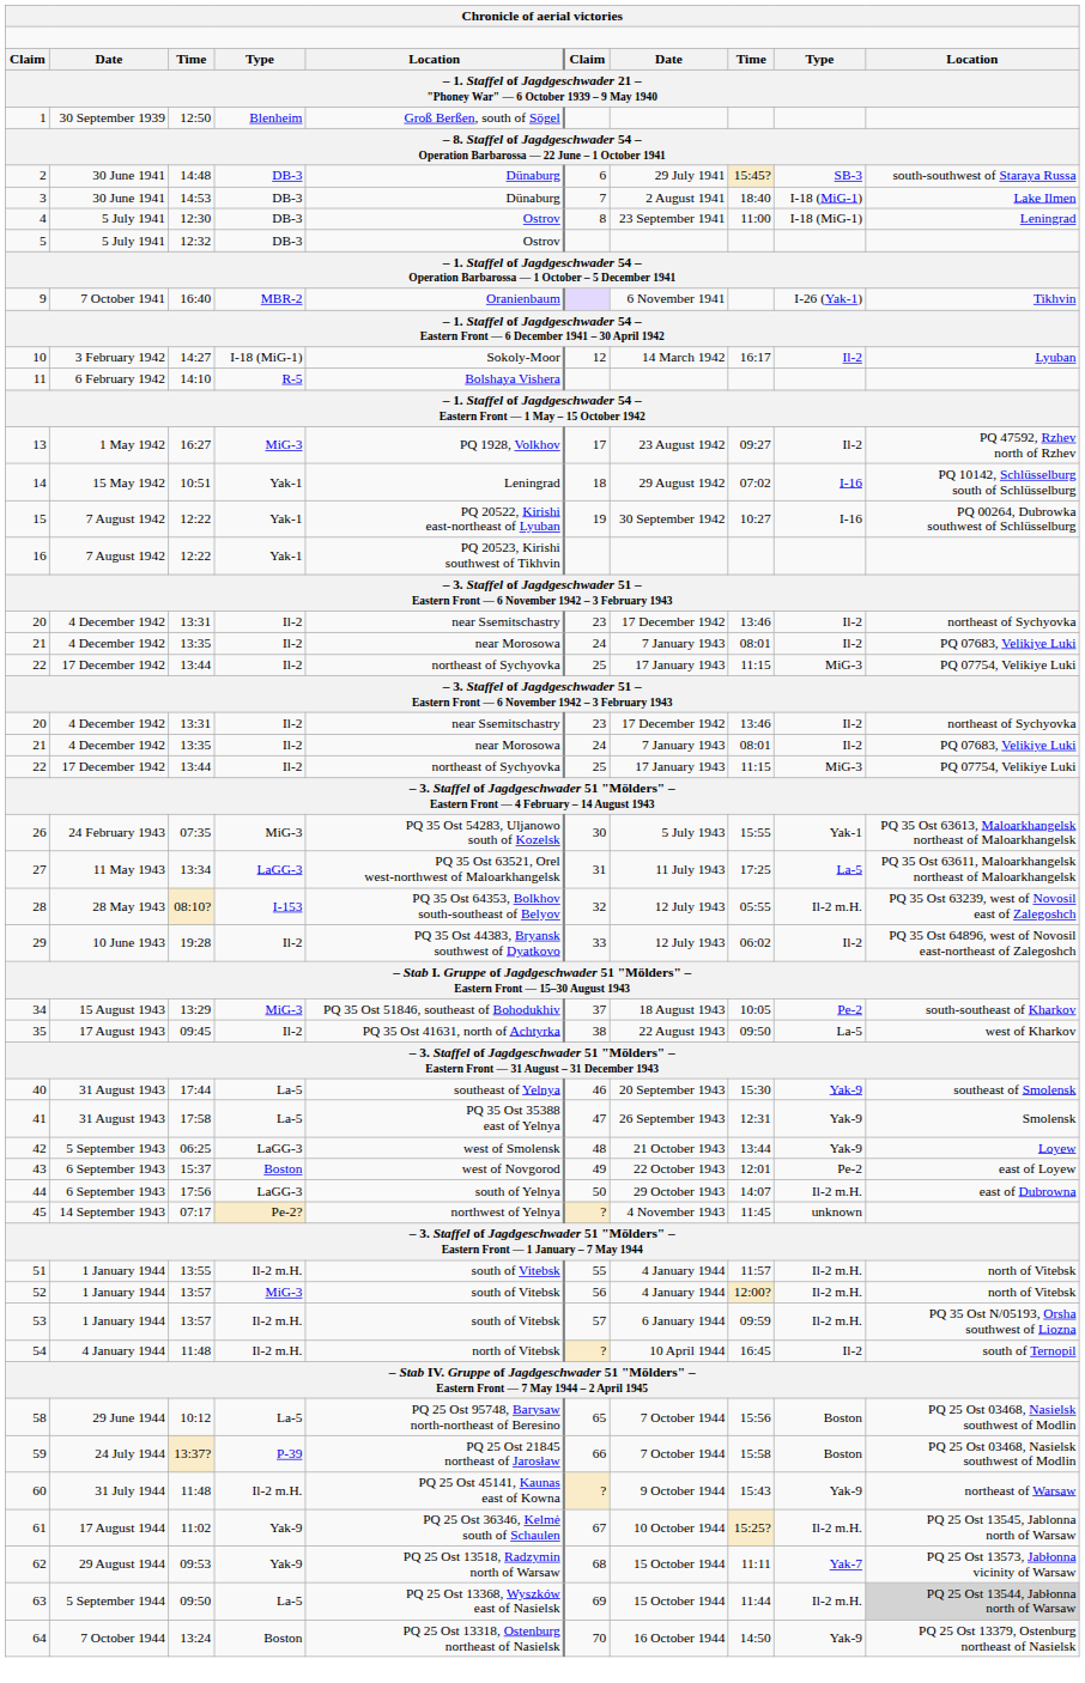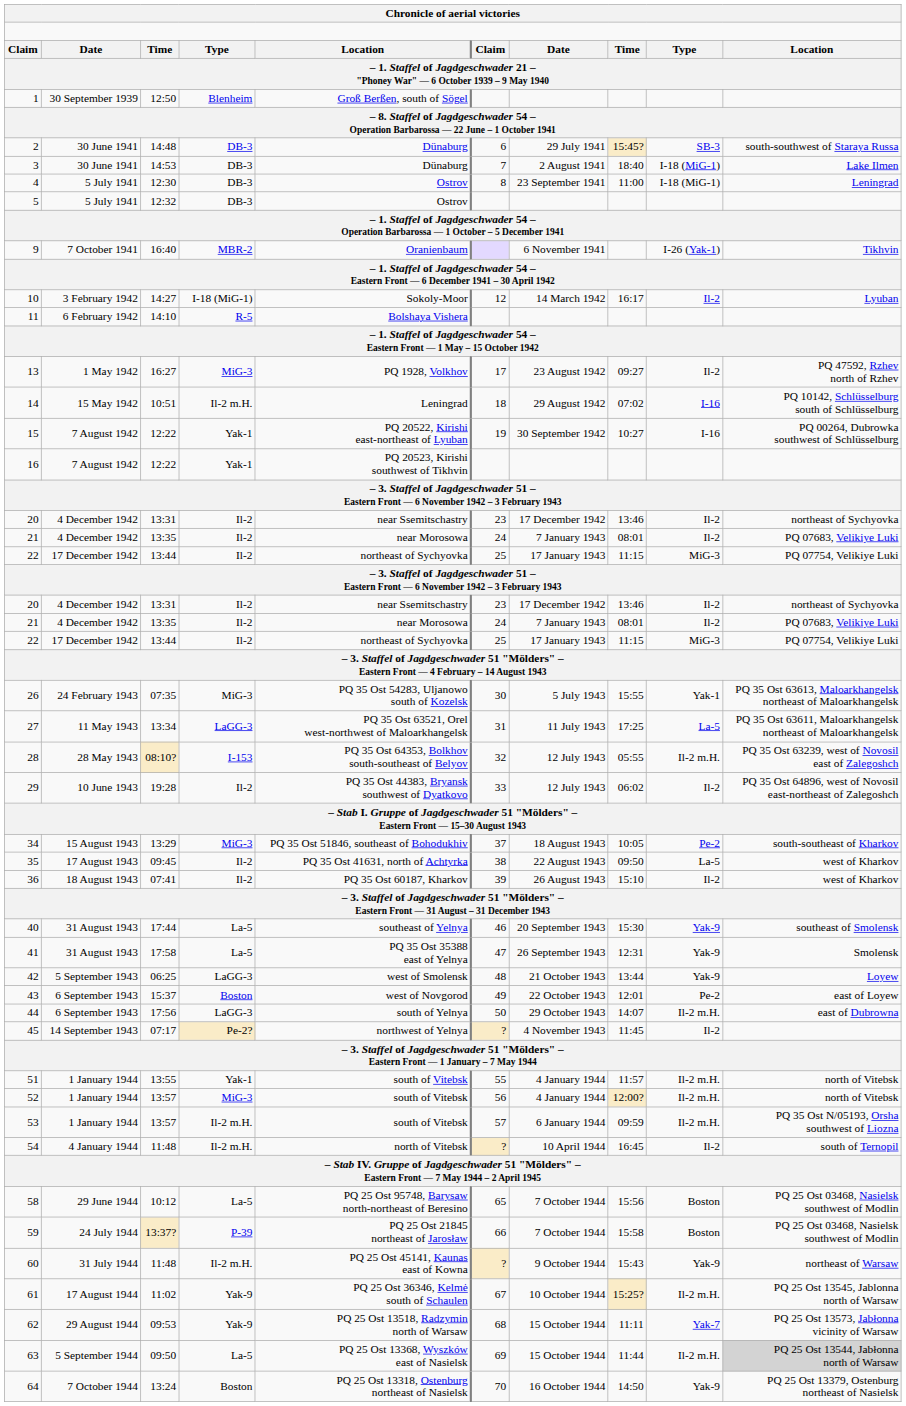14 | column 4: Yak-1 -> Il-2 m.H.
+ row: 36 | 18 August 1943 | 07:41 | Il-2 | PQ 35 Ost 60187, Kharkov | 39 | 26 August 1943 | 15:10 | Il-2 | west of Kharkov
45 | column 9: unknown -> Il-2
51 | column 4: Il-2 m.H. -> Yak-1
